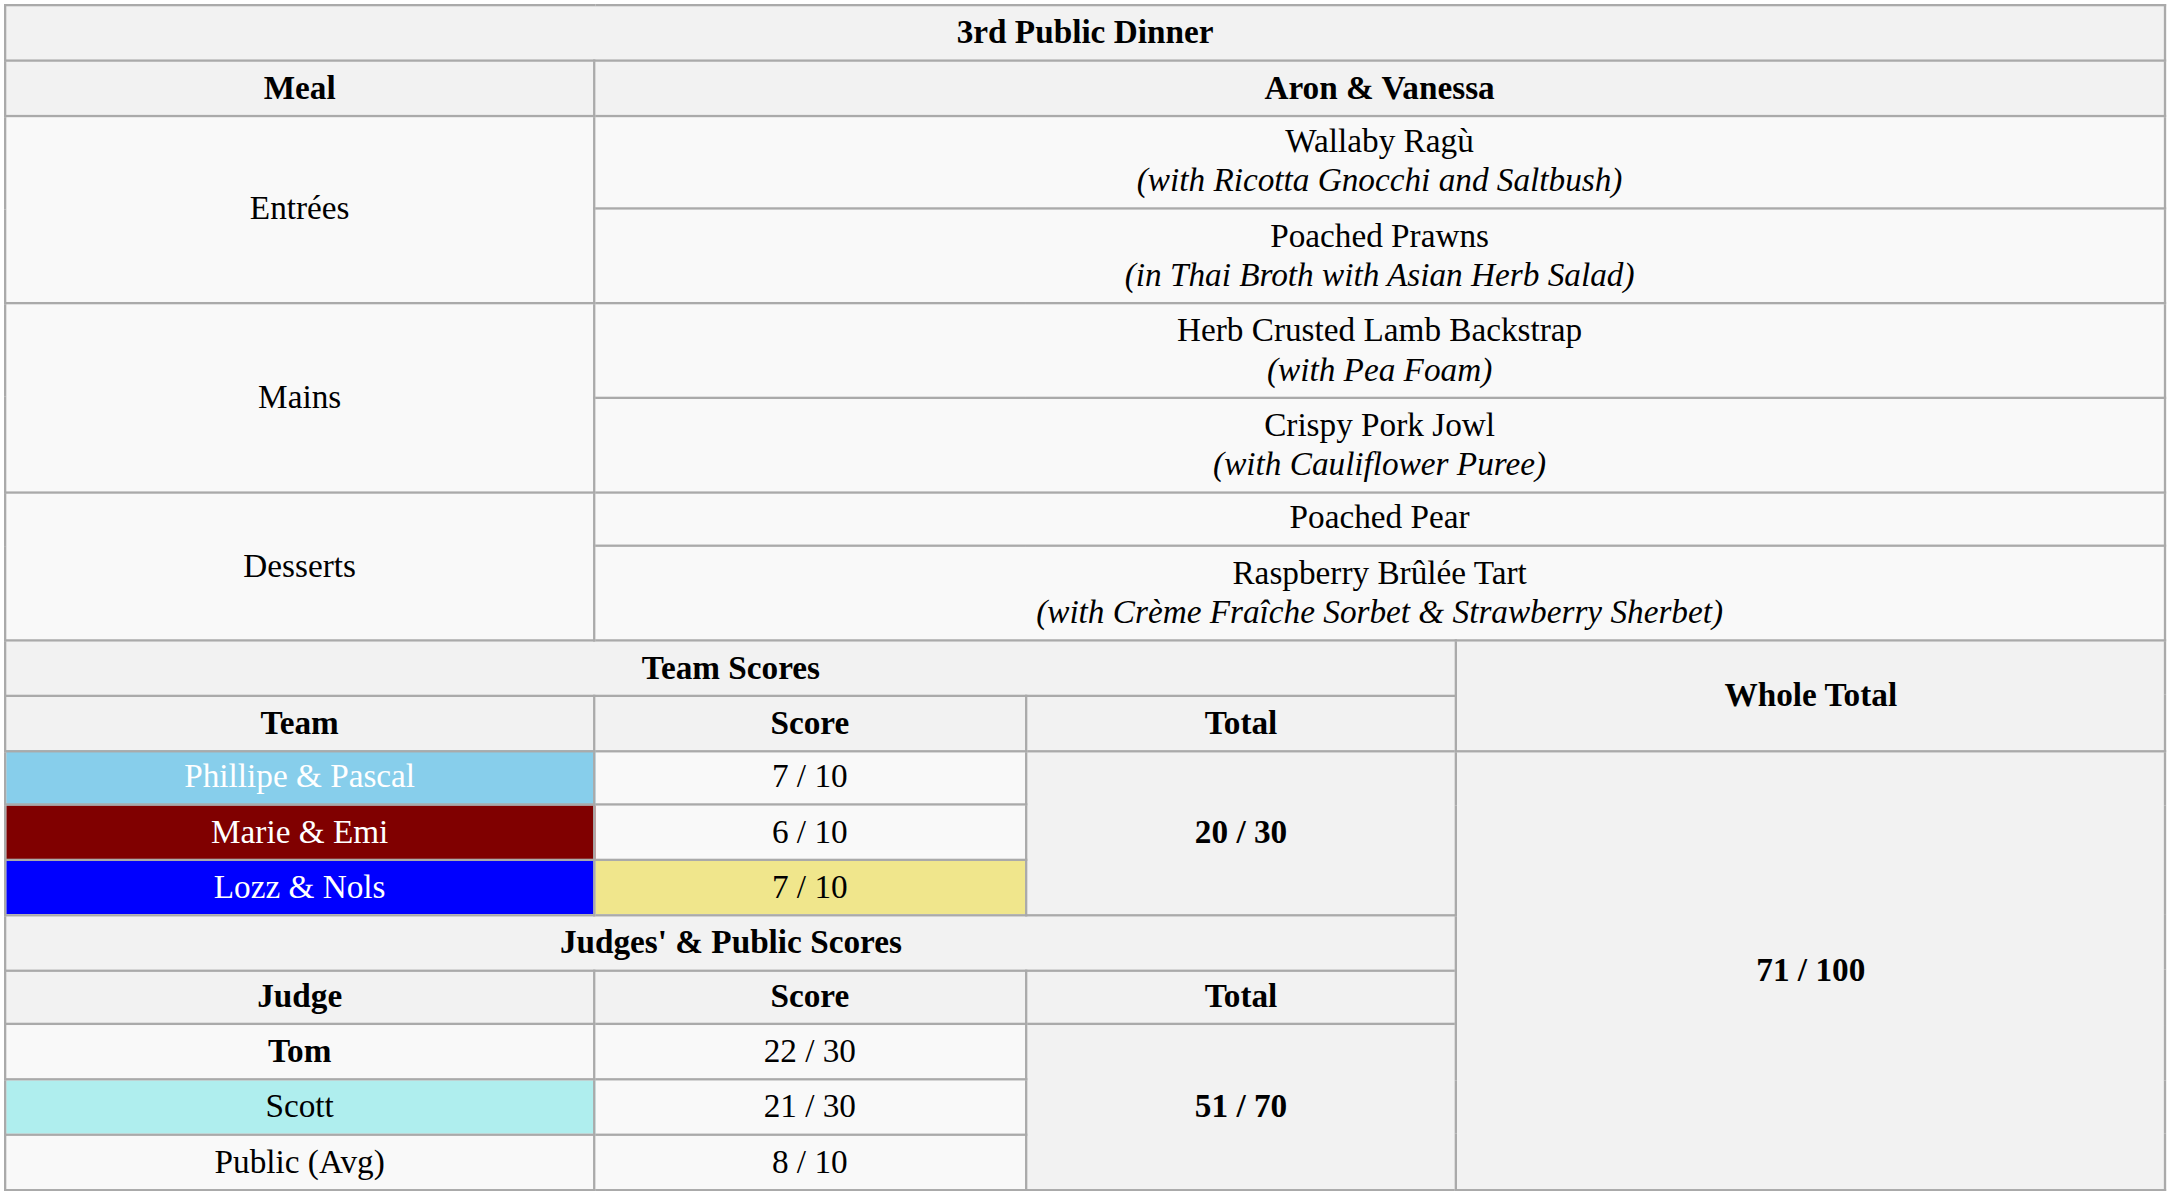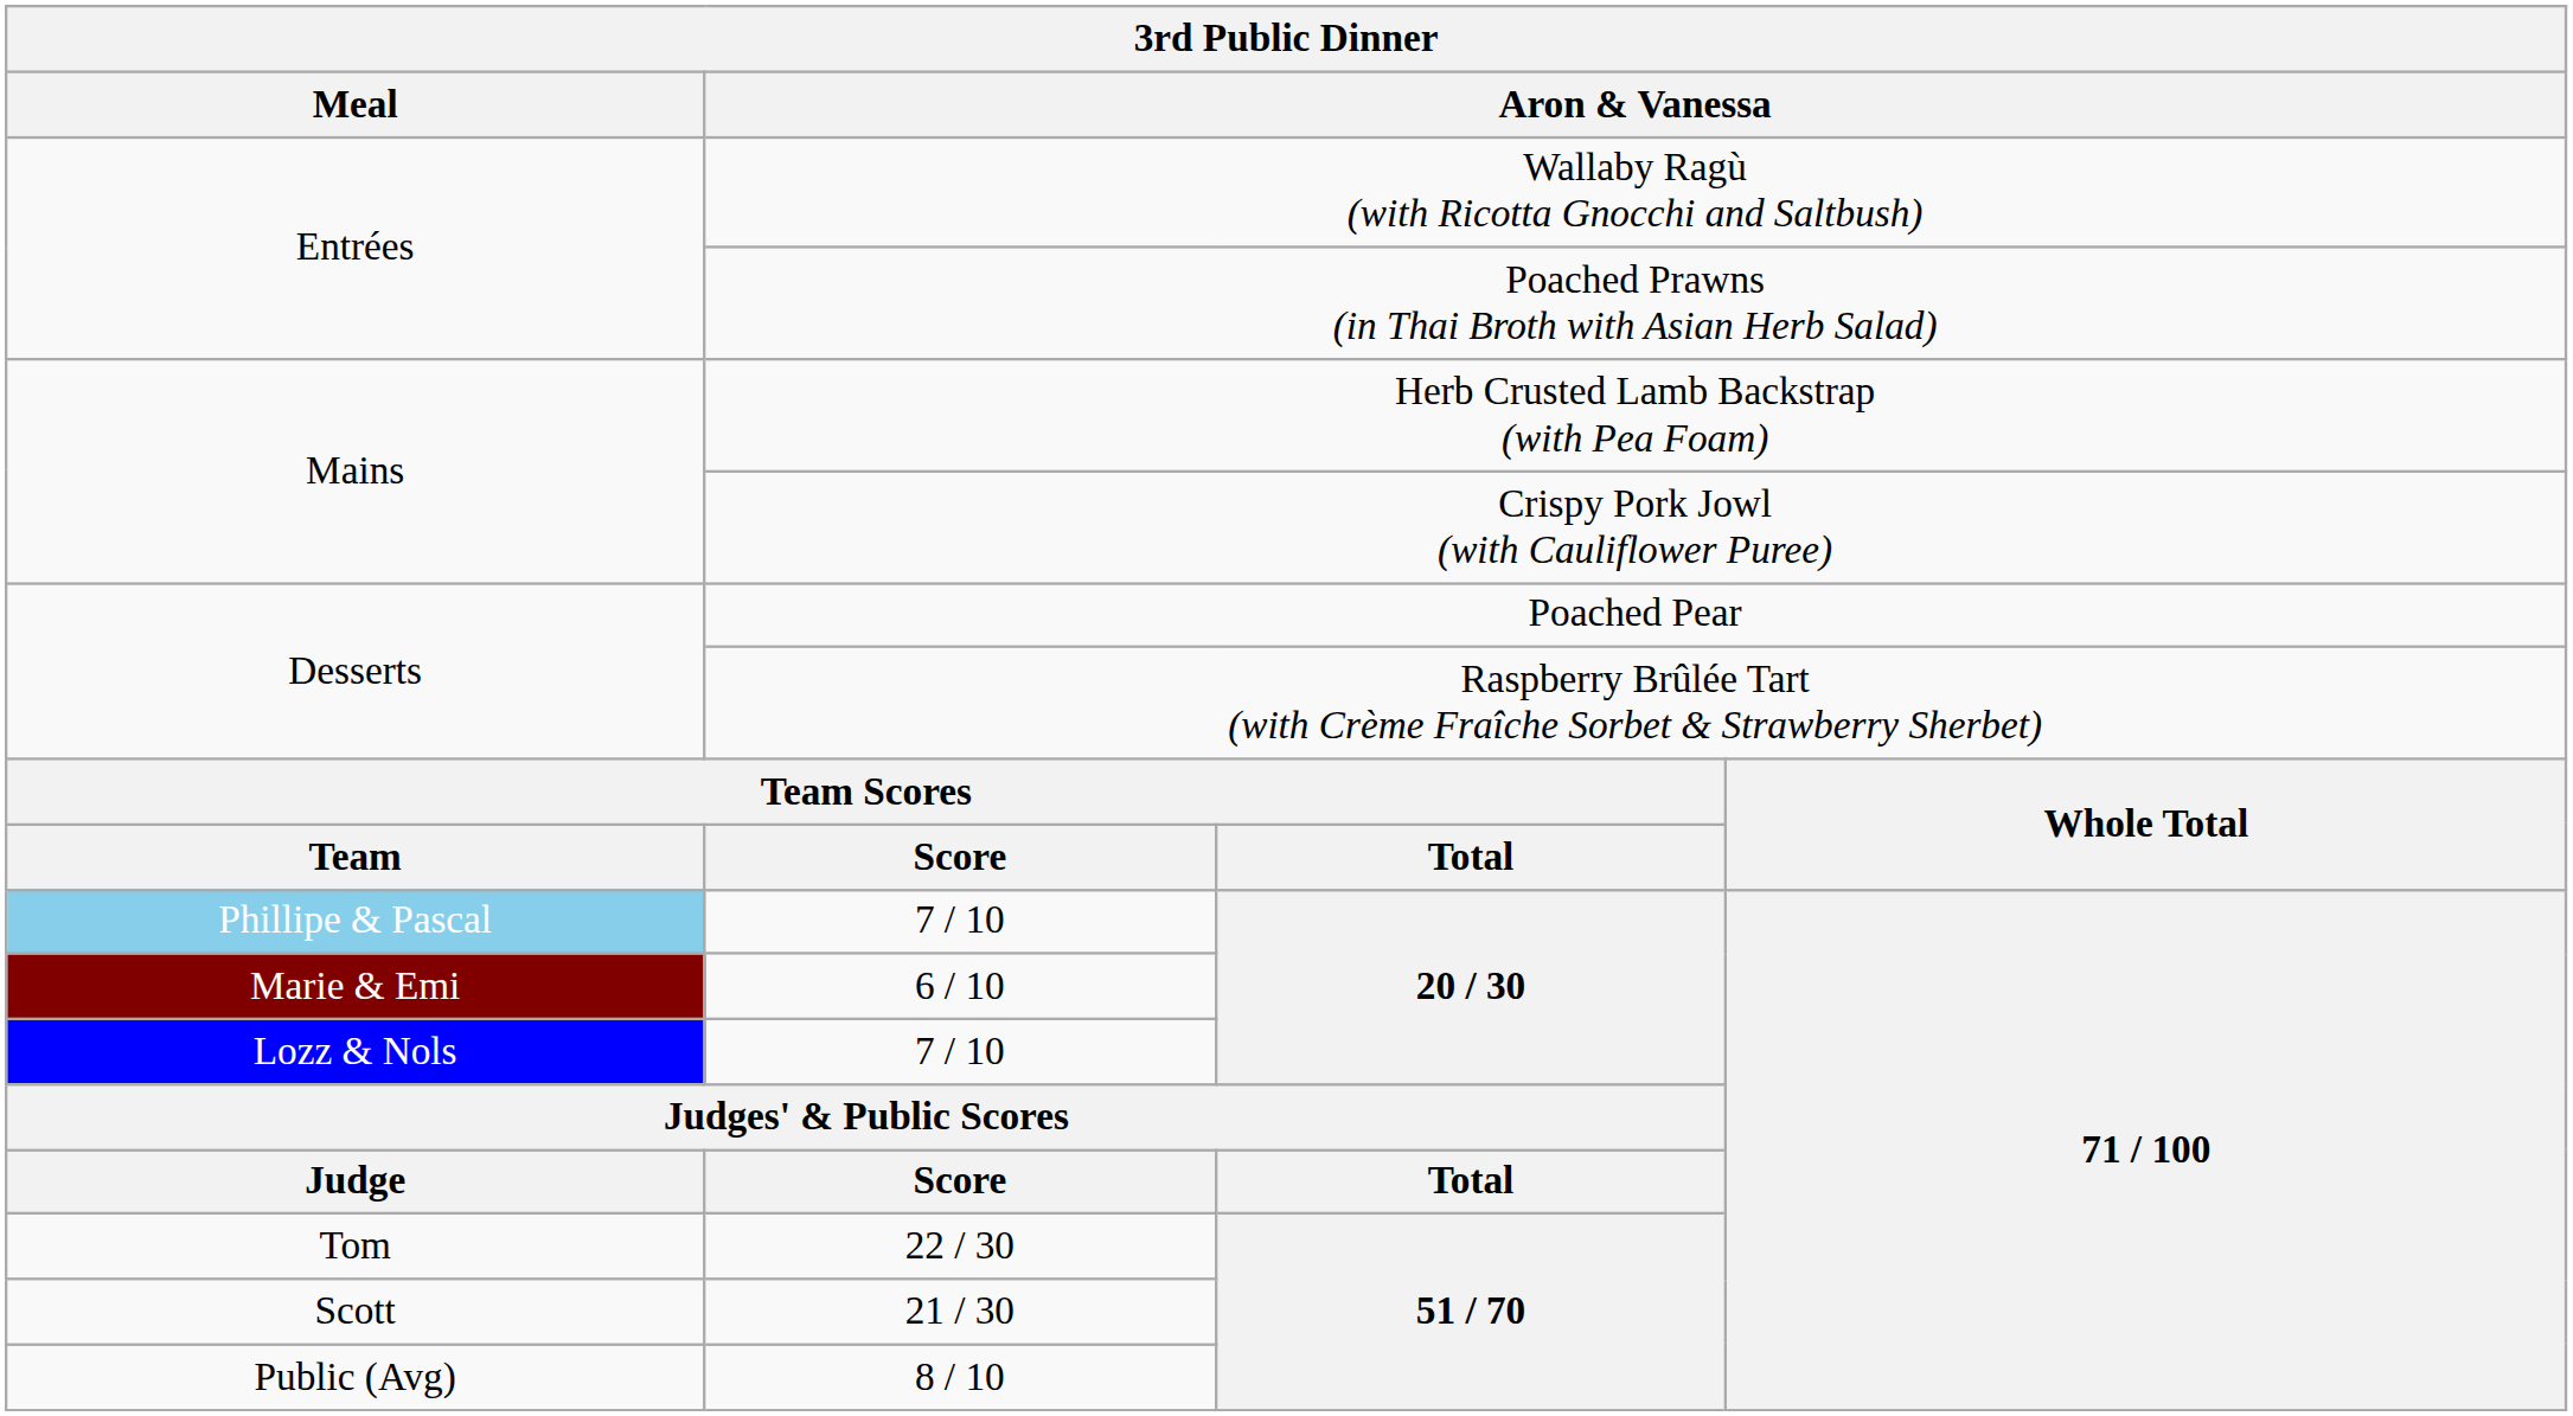Lozz & Nols / 7 / 10 | column 2: khaki background -> no background
22 / 30 | Meal: bold -> normal
21 / 30 | Meal: paleturquoise background -> no background
